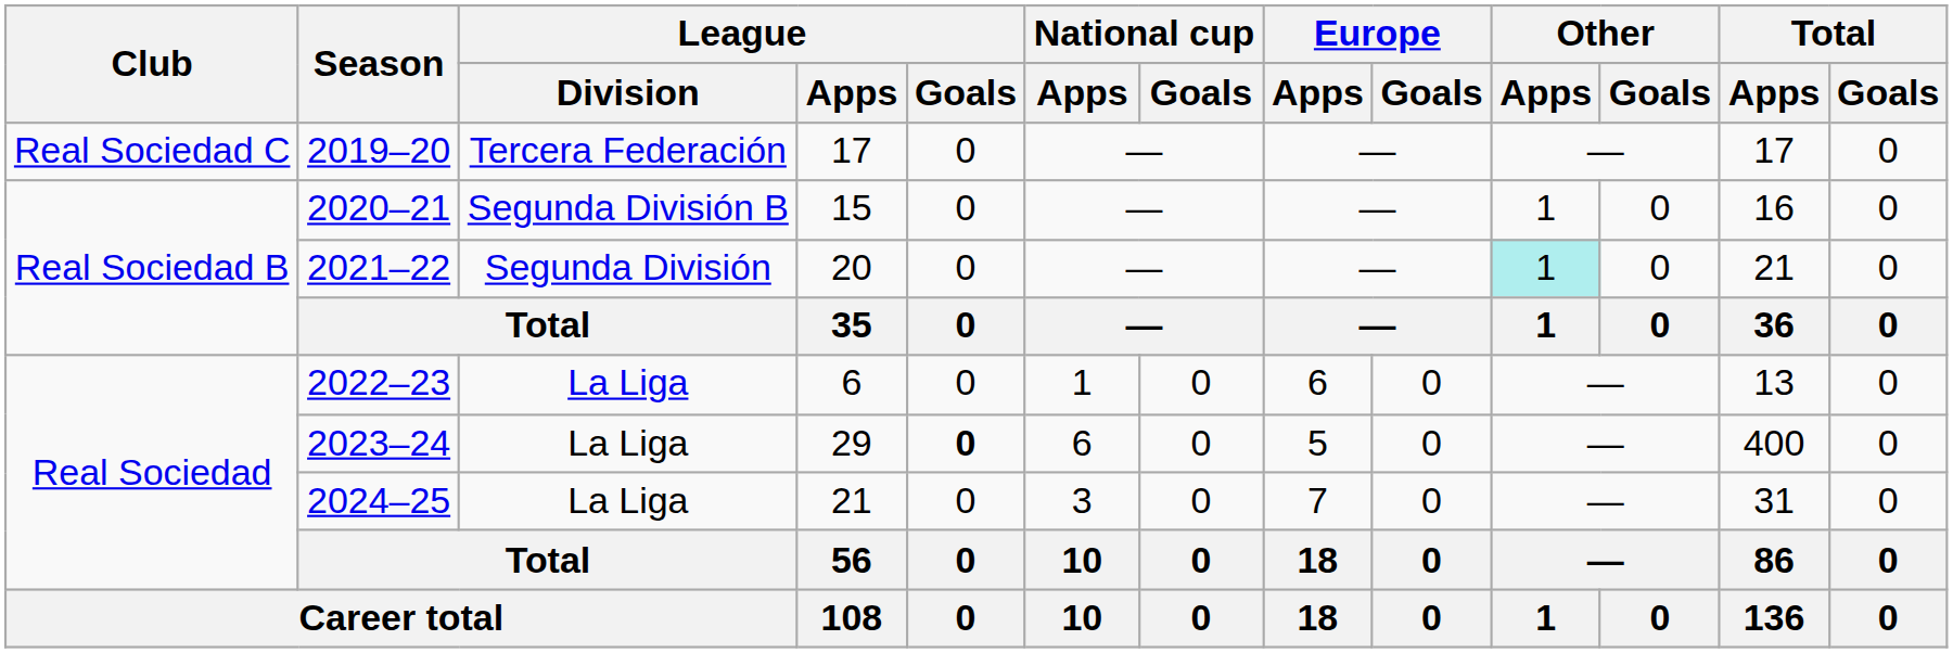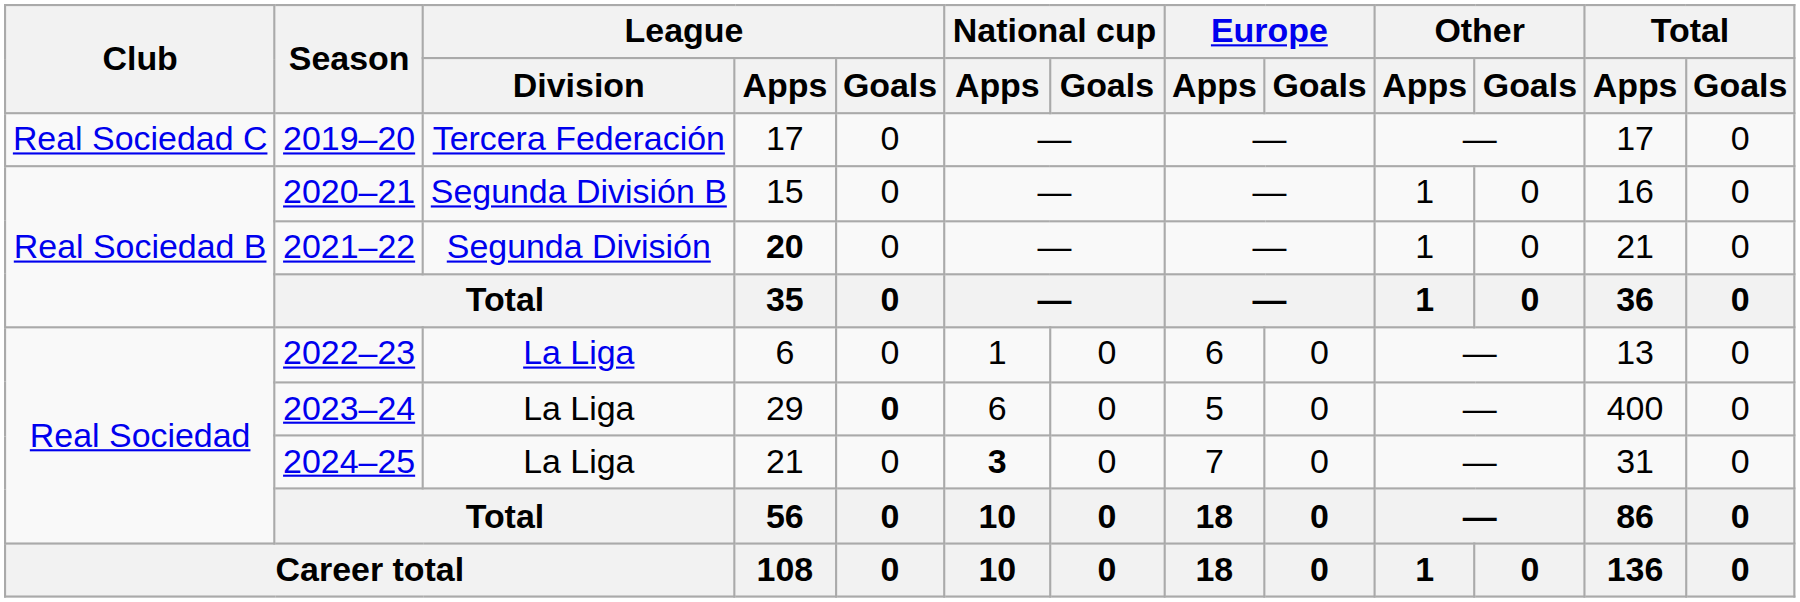2021–22 | League / Apps: normal -> bold
2021–22 | Other / Apps: paleturquoise background -> no background
2024–25 | National cup / Apps: normal -> bold
